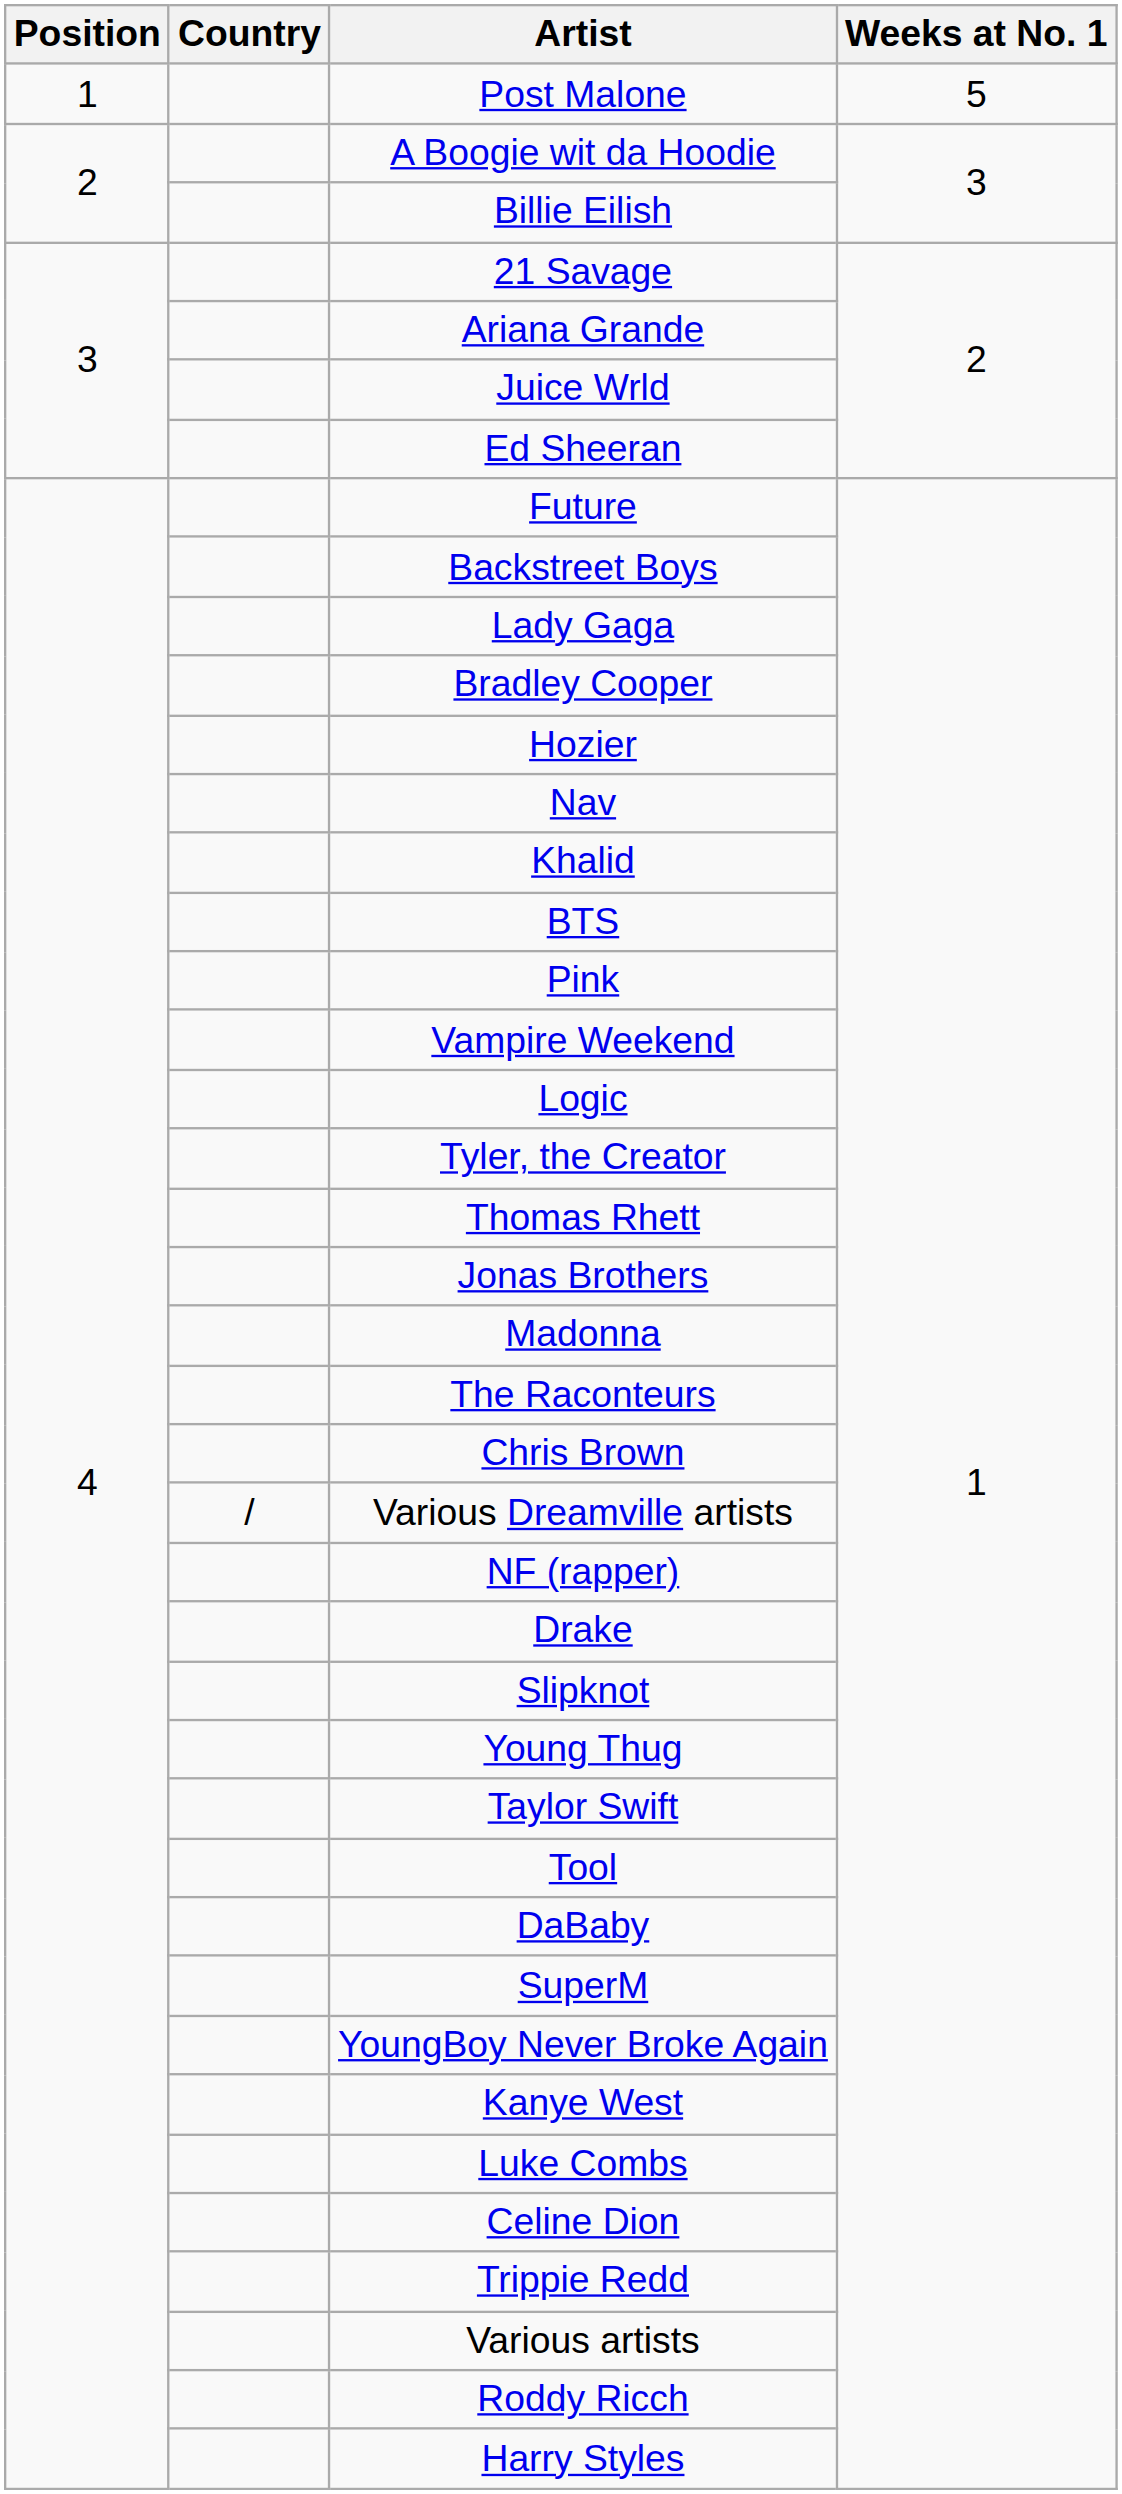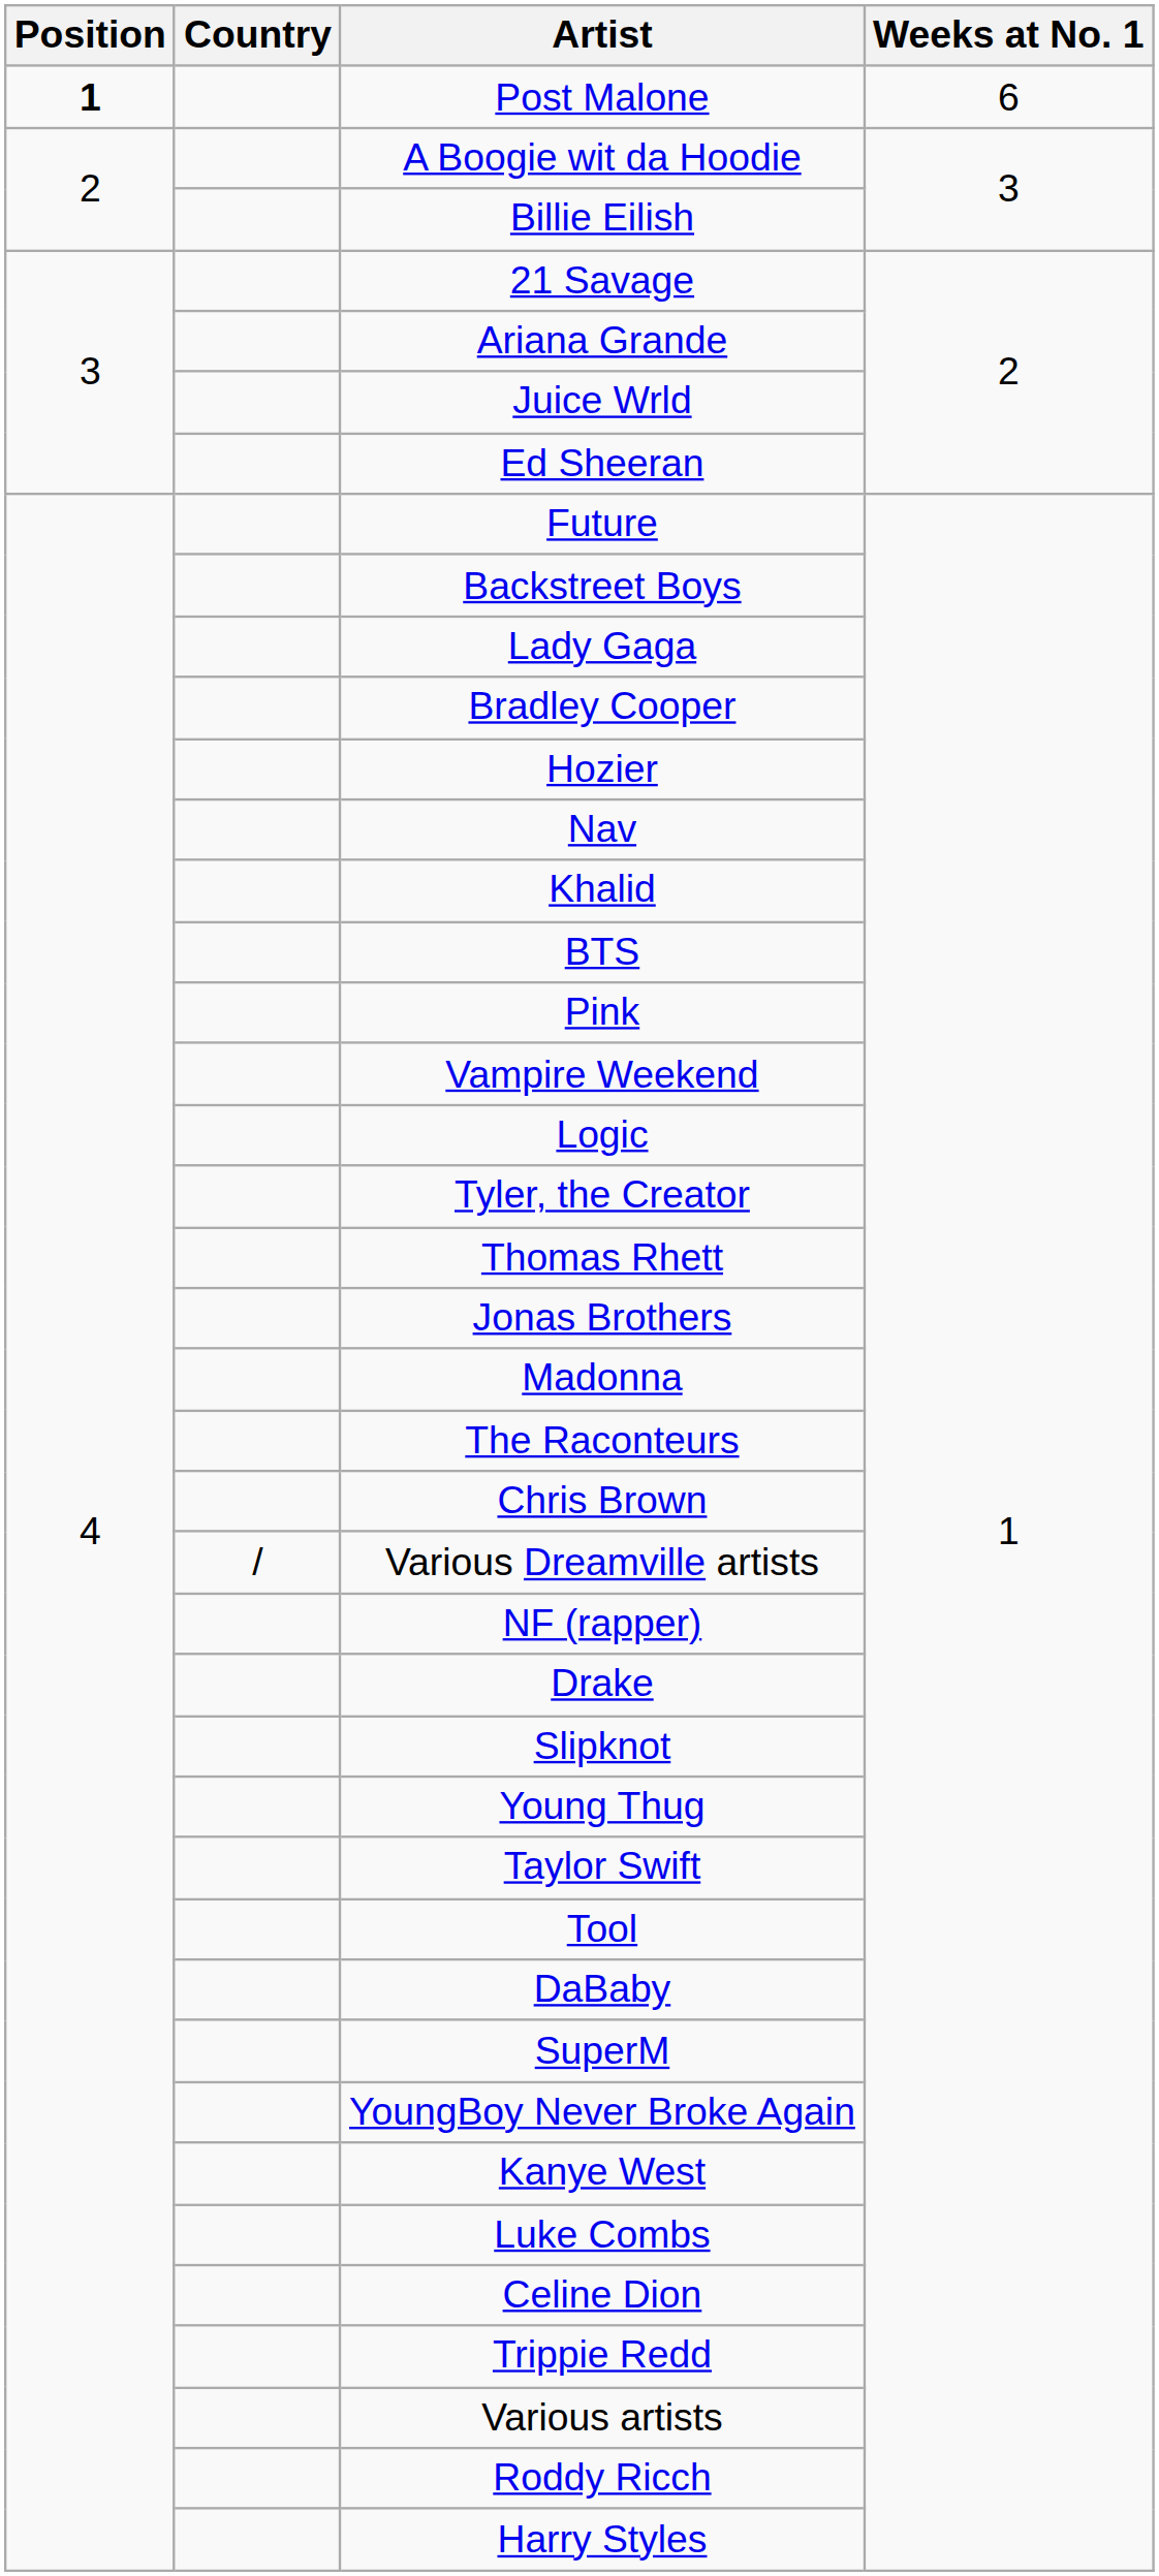Post Malone | Position: normal -> bold
Post Malone | Weeks at No. 1: 5 -> 6
